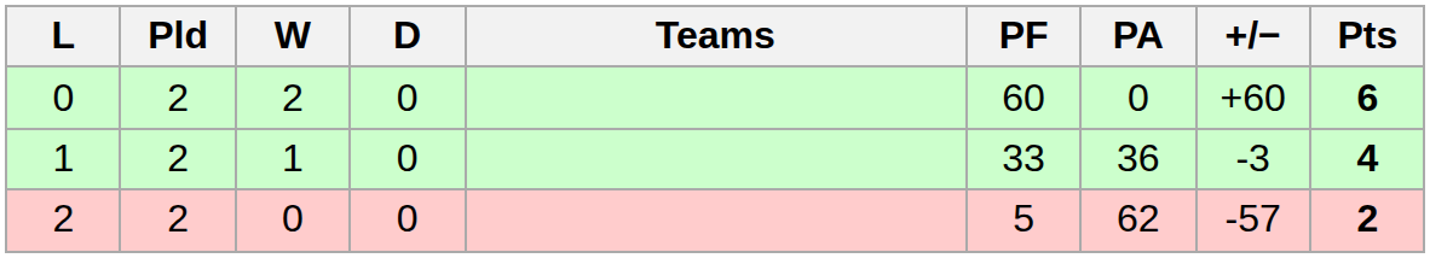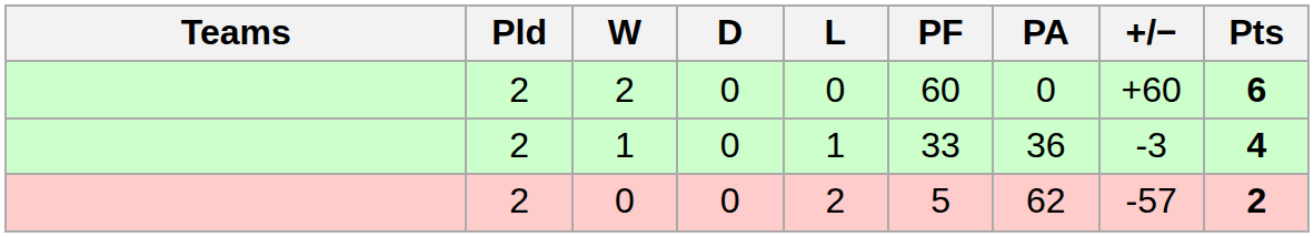columns swapped: Teams <-> L
